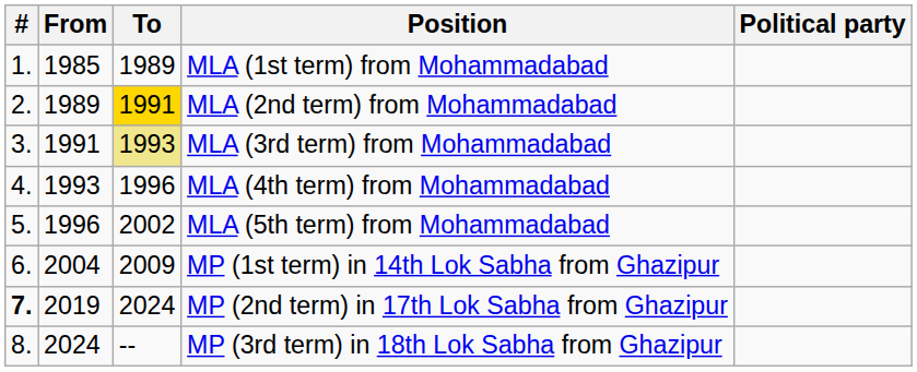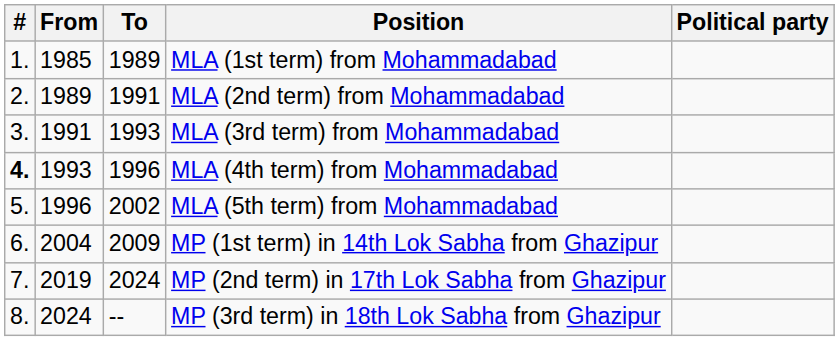MLA (2nd term) from Mohammadabad | To: gold background -> no background
MLA (3rd term) from Mohammadabad | To: khaki background -> no background
MLA (4th term) from Mohammadabad | #: normal -> bold
MP (2nd term) in 17th Lok Sabha from Ghazipur | #: bold -> normal
